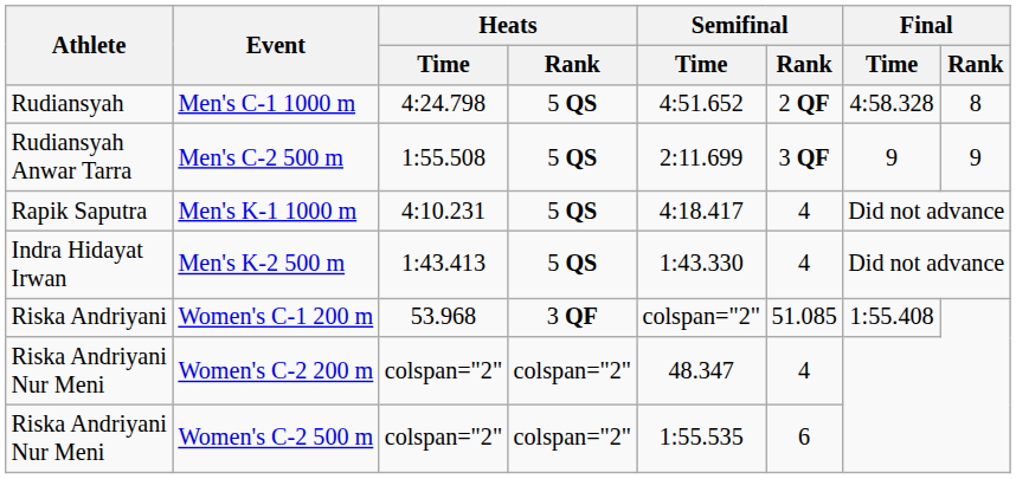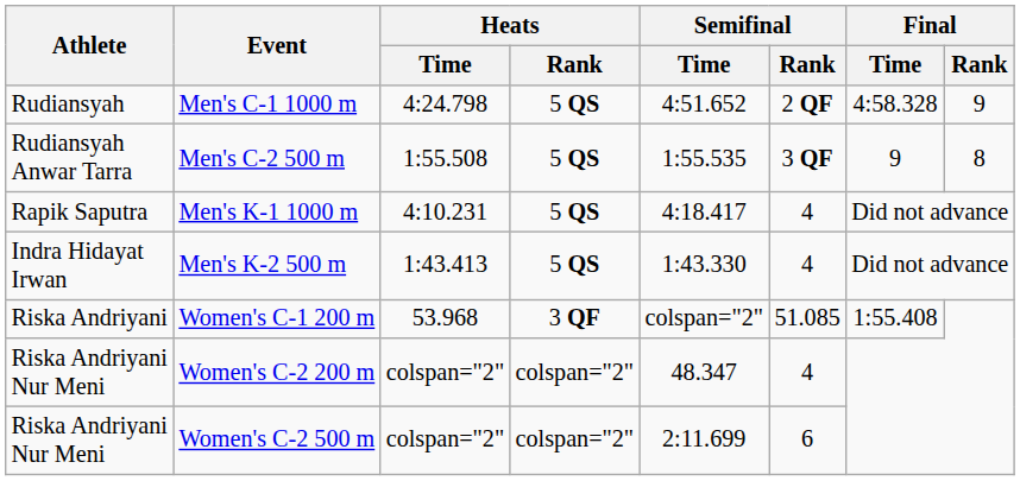Men's C-1 1000 m | Final / Rank: 8 -> 9
Men's C-2 500 m | Semifinal / Time: 2:11.699 -> 1:55.535
Men's C-2 500 m | Final / Rank: 9 -> 8
Women's C-2 500 m | Semifinal / Time: 1:55.535 -> 2:11.699
